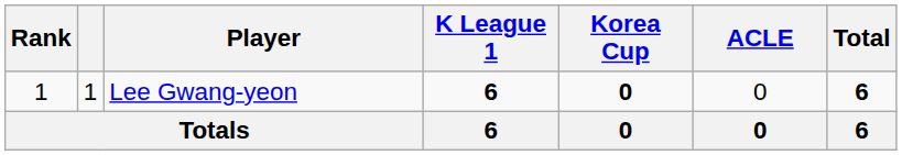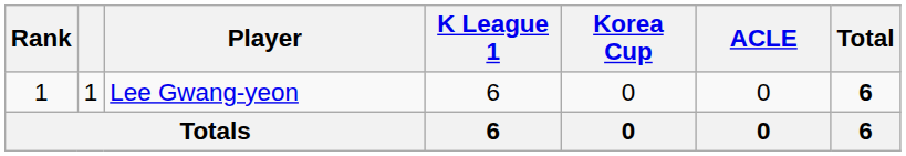Lee Gwang-yeon | K League 1: bold -> normal
Lee Gwang-yeon | Korea Cup: bold -> normal
